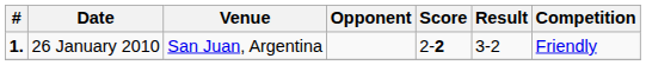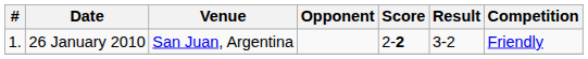26 January 2010 | #: bold -> normal
